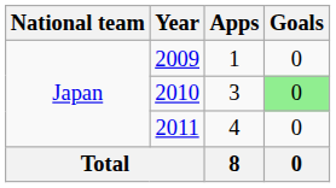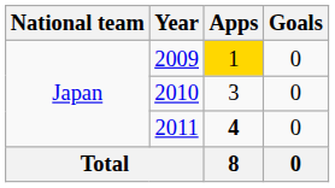2009 | Apps: no background -> gold background
2010 | Goals: lightgreen background -> no background
2011 | Apps: normal -> bold
